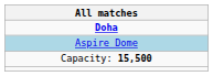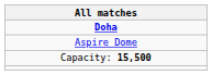row 3 | column 1: lightblue background -> no background
